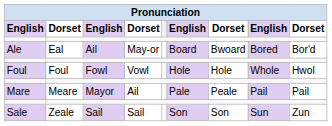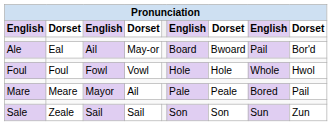Ale | column 8: Bored -> Pail
Mare | column 8: Pail -> Bored
